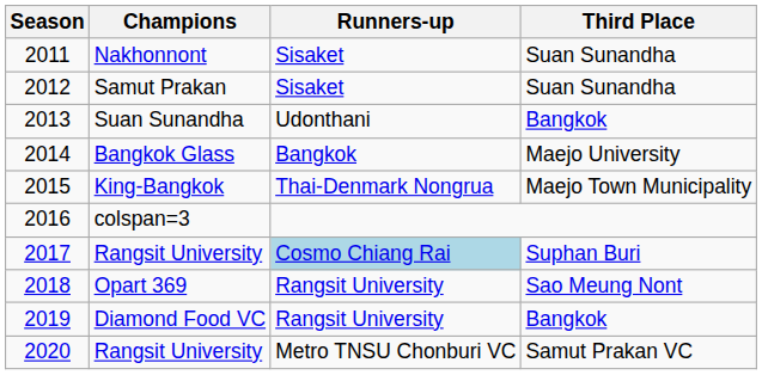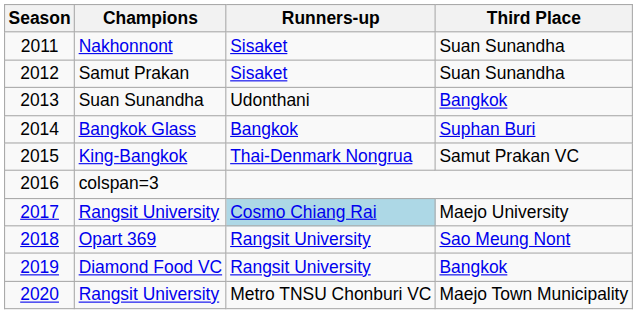Bangkok Glass | Third Place: Maejo University -> Suphan Buri
King-Bangkok | Third Place: Maejo Town Municipality -> Samut Prakan VC
2017 / Rangsit University | Third Place: Suphan Buri -> Maejo University
2020 / Rangsit University | Third Place: Samut Prakan VC -> Maejo Town Municipality
